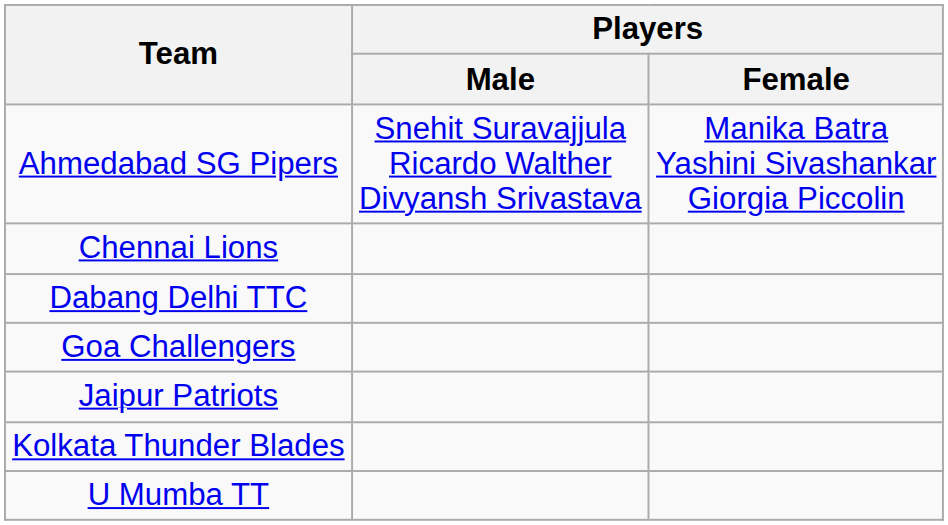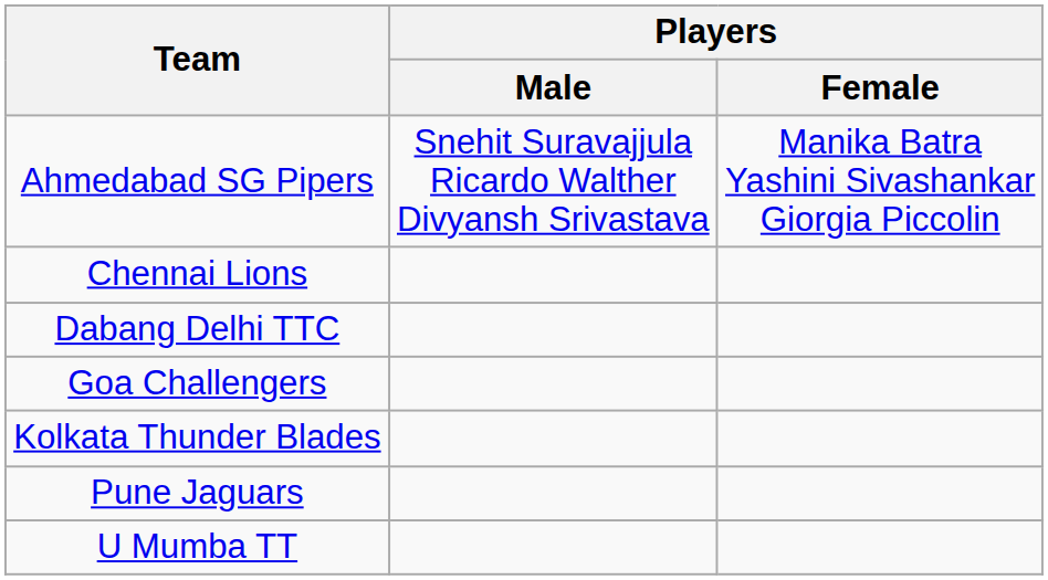- row: Jaipur Patriots
+ row: Pune Jaguars
